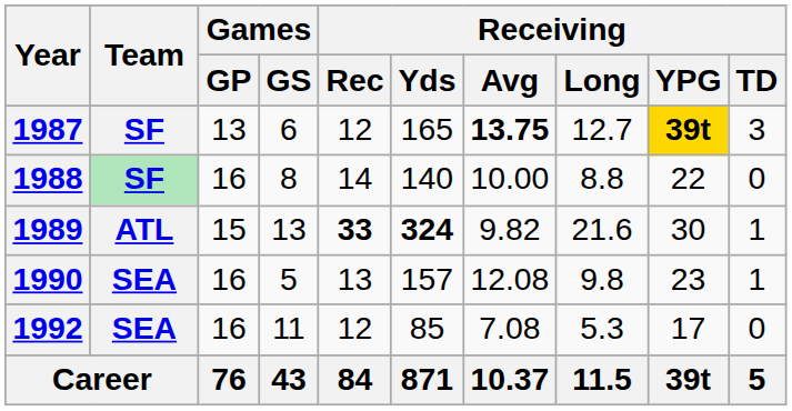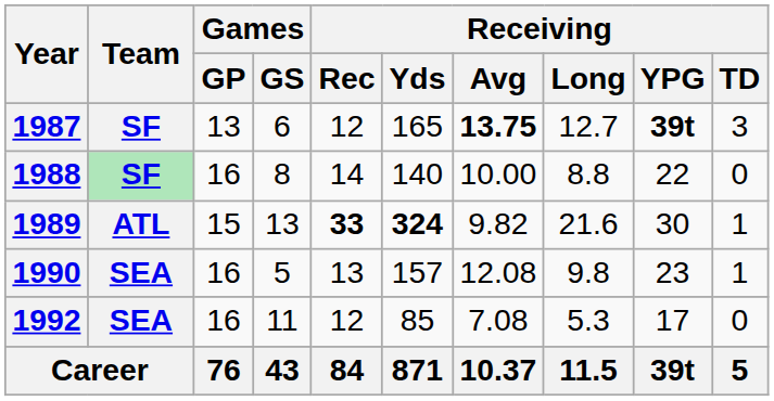1987 | Receiving / YPG: gold background -> no background
